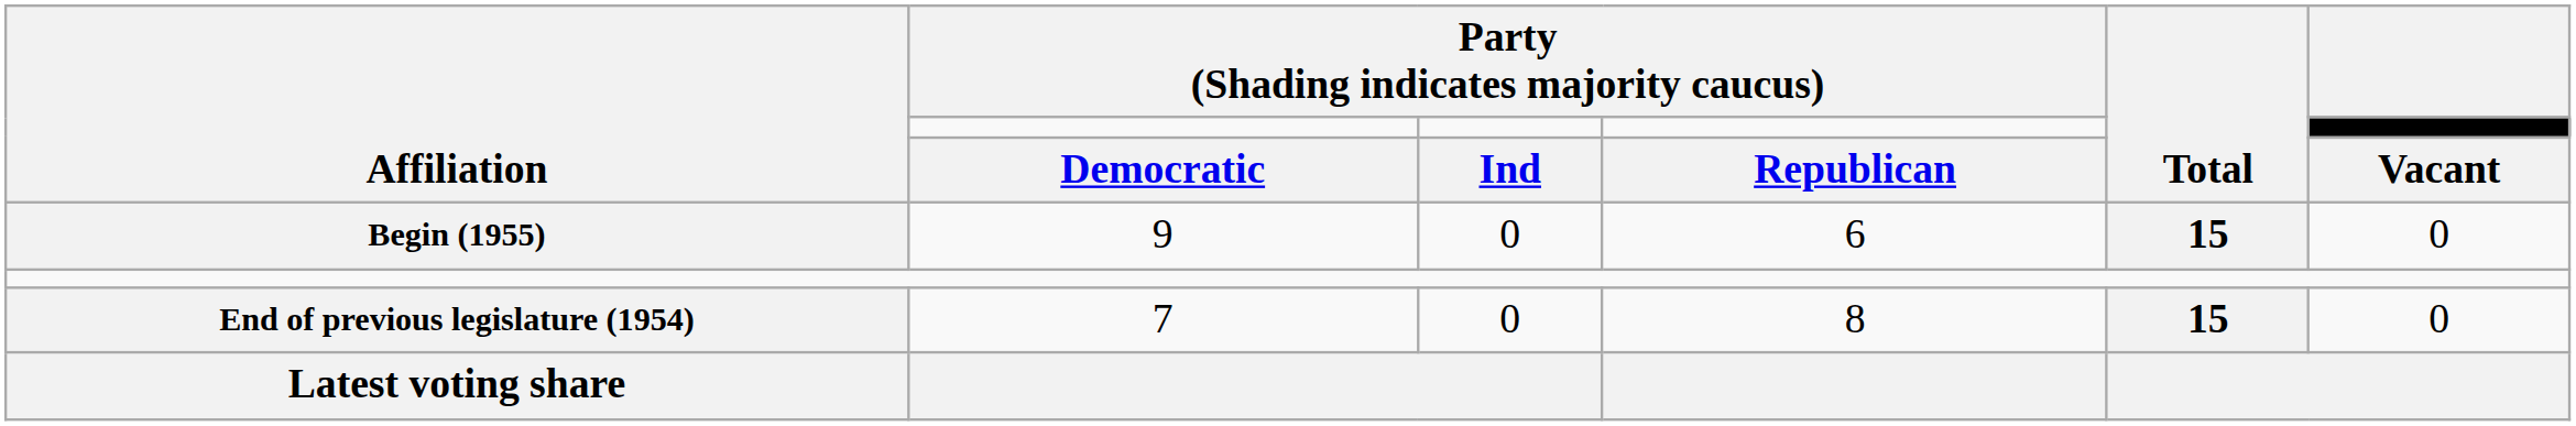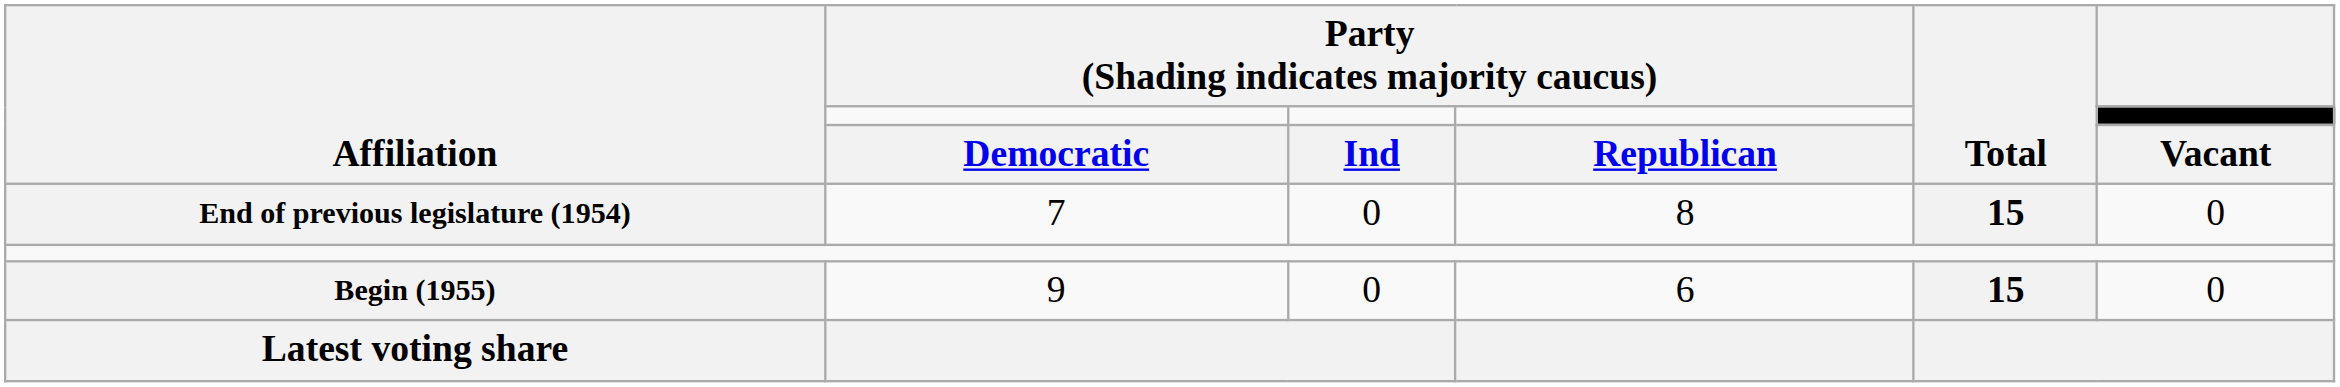rows swapped: End of previous legislature (1954) <-> Begin (1955)
